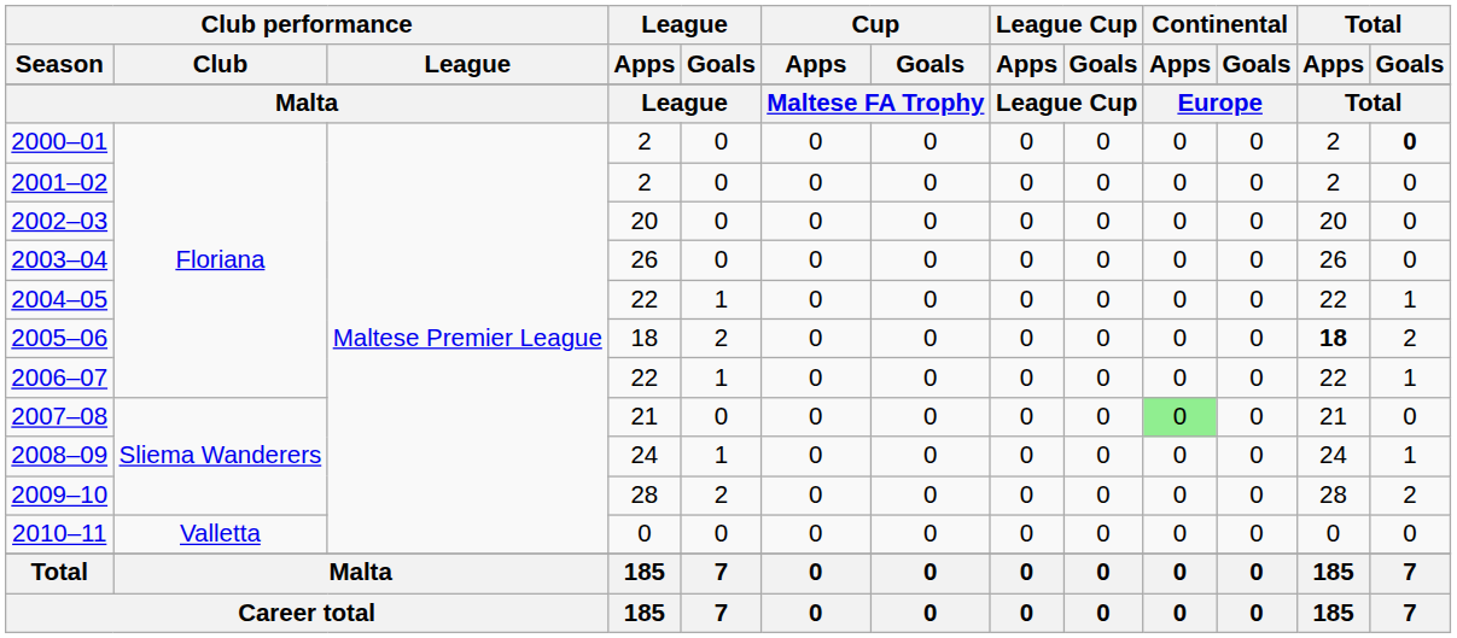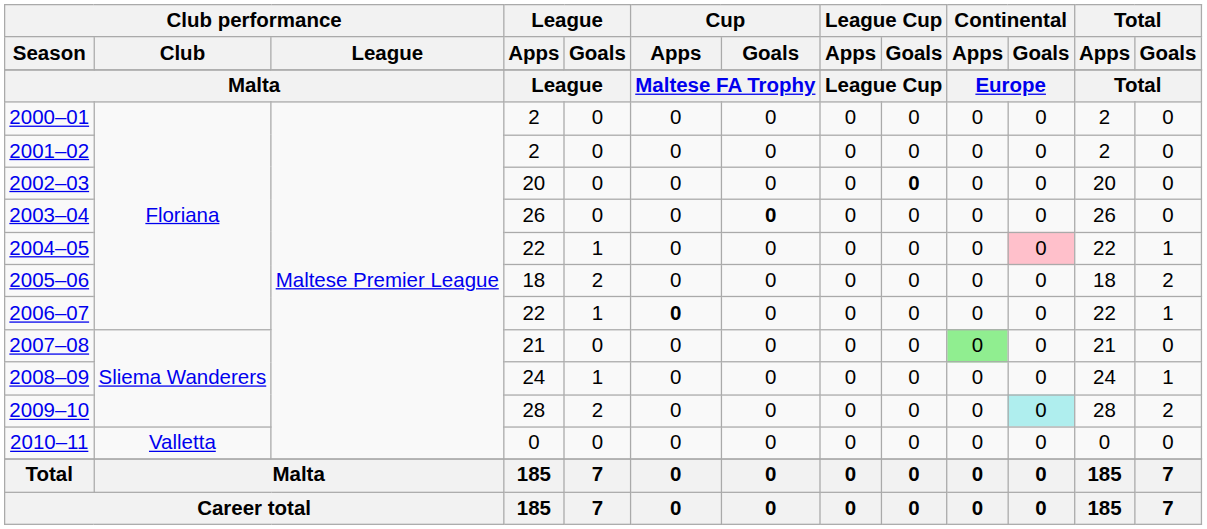2000–01 | Total / Goals: bold -> normal
2002–03 | League Cup / Goals: normal -> bold
2003–04 | Cup / Goals: normal -> bold
2004–05 | Continental / Goals: no background -> pink background
2005–06 | Total / Apps: bold -> normal
2006–07 | Cup / Apps: normal -> bold
2009–10 | Continental / Goals: no background -> paleturquoise background
